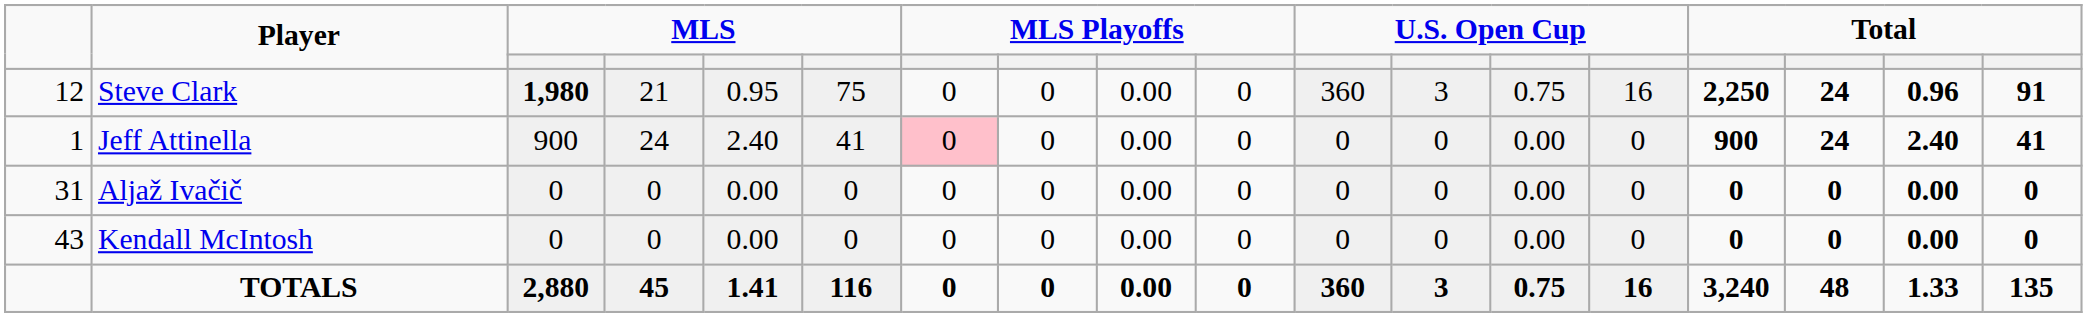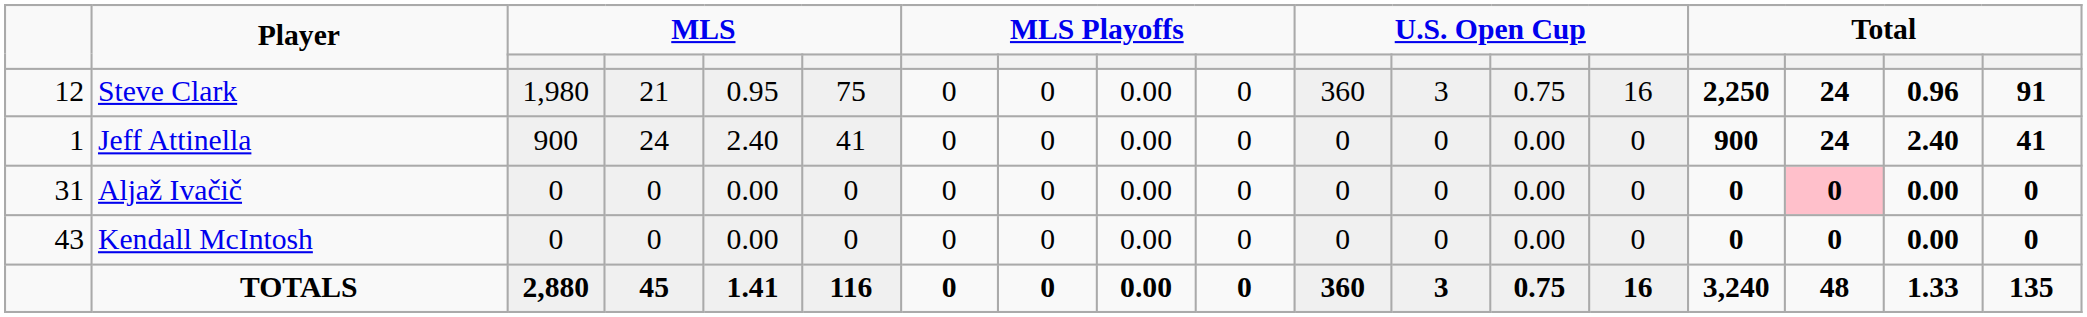Steve Clark | column 3: bold -> normal
Jeff Attinella | column 7: pink background -> no background
Aljaž Ivačič | column 16: no background -> pink background
